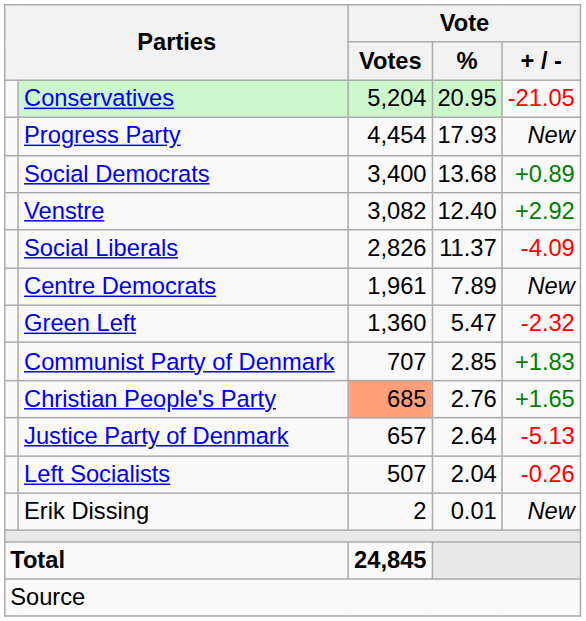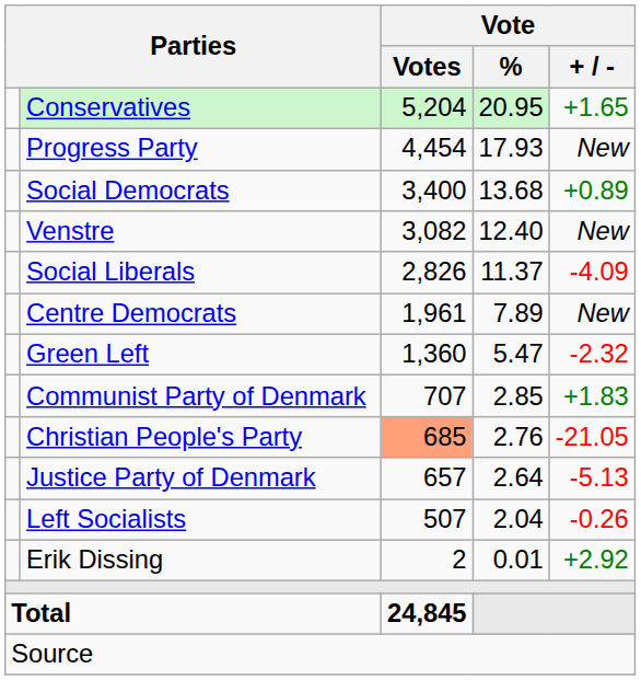Conservatives | Vote / + / -: -21.05 -> +1.65
Venstre | Vote / + / -: +2.92 -> New
Christian People's Party | Vote / + / -: +1.65 -> -21.05
Erik Dissing | Vote / + / -: New -> +2.92
